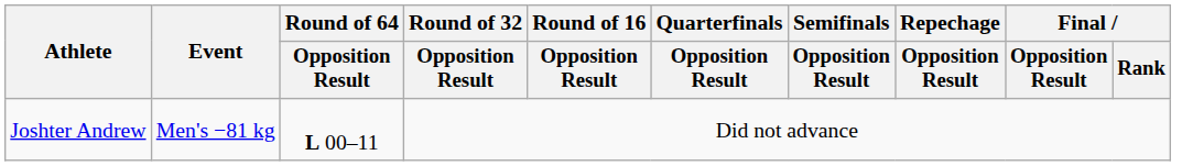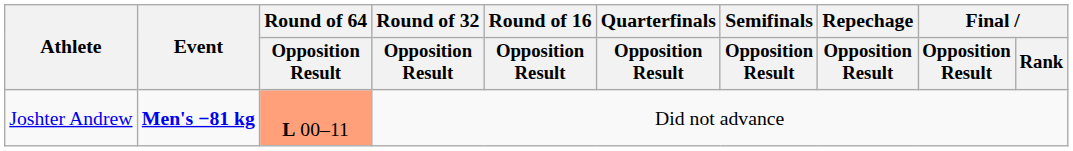Joshter Andrew | Event: normal -> bold
Joshter Andrew | Round of 64 / Opposition Result: no background -> lightsalmon background
